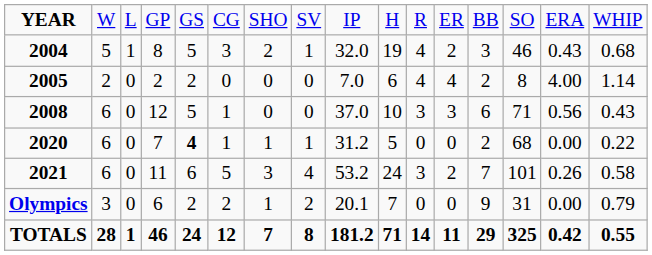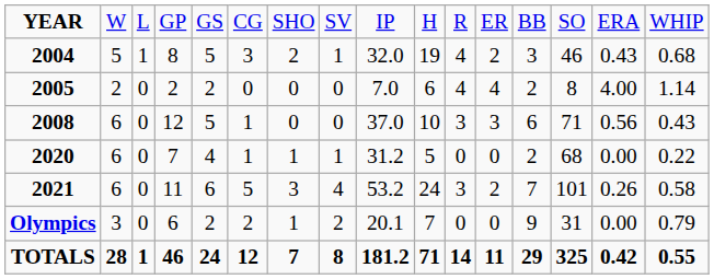2020 | column 5: bold -> normal
